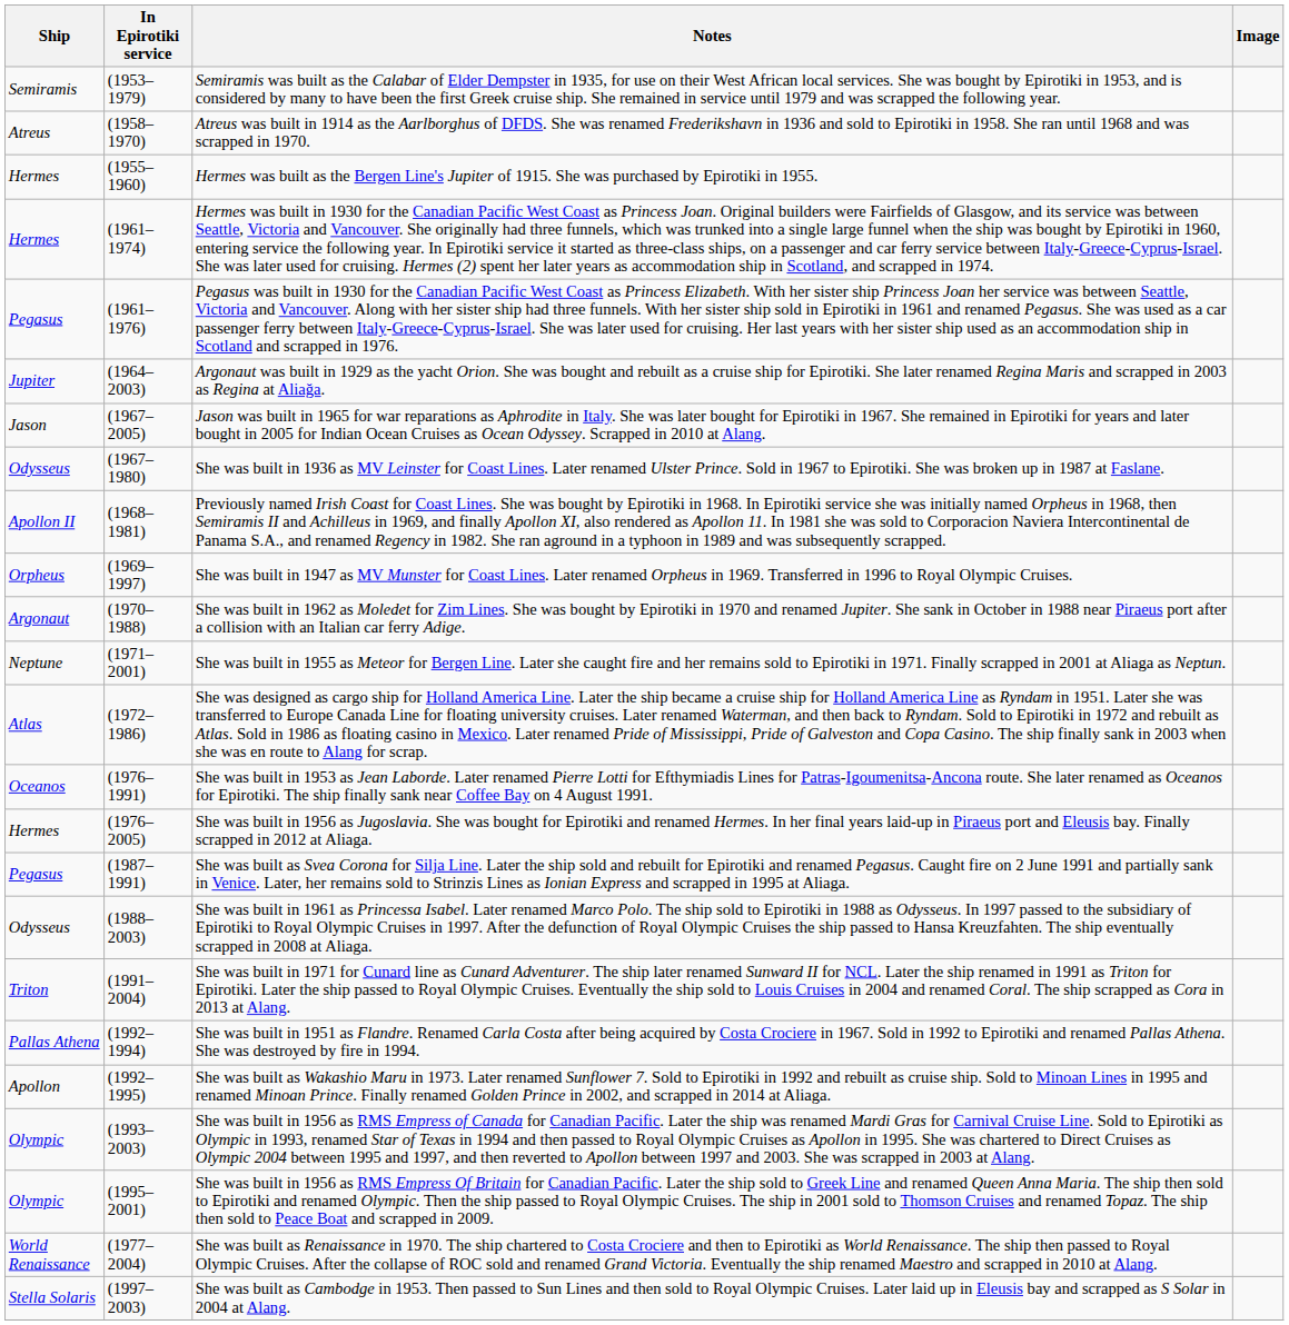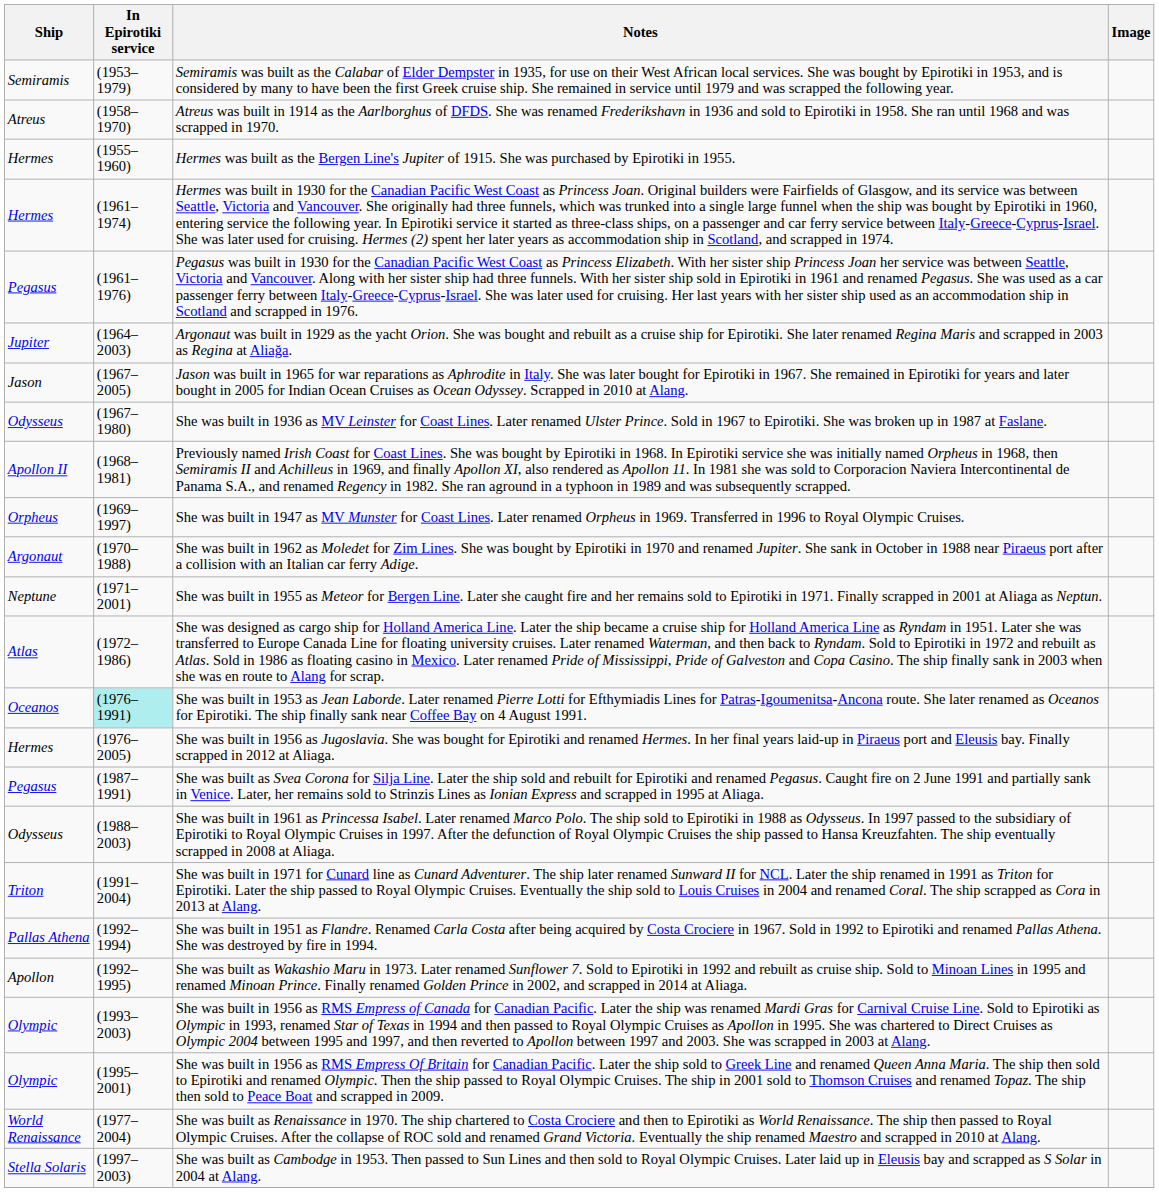row 15 | In Epirotiki service: no background -> paleturquoise background
